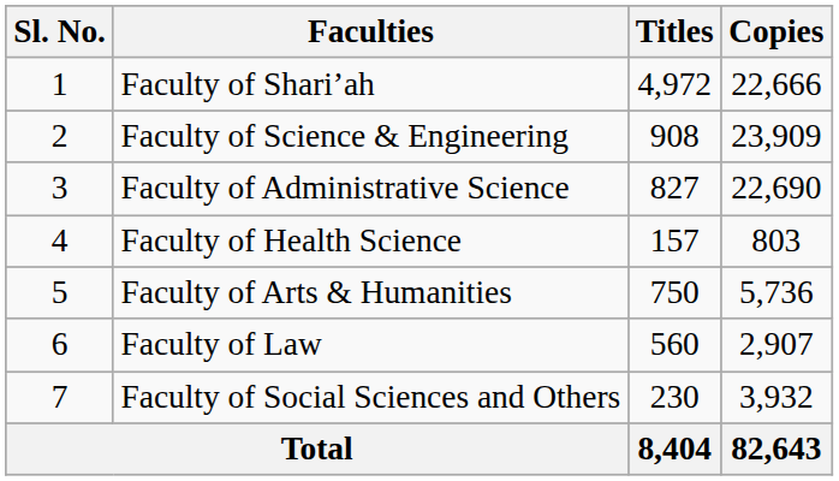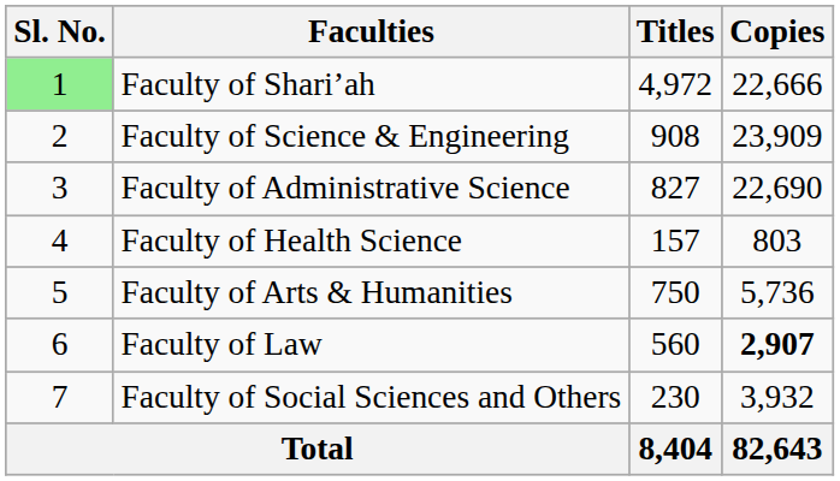Faculty of Shari’ah | Sl. No.: no background -> lightgreen background
Faculty of Law | Copies: normal -> bold
